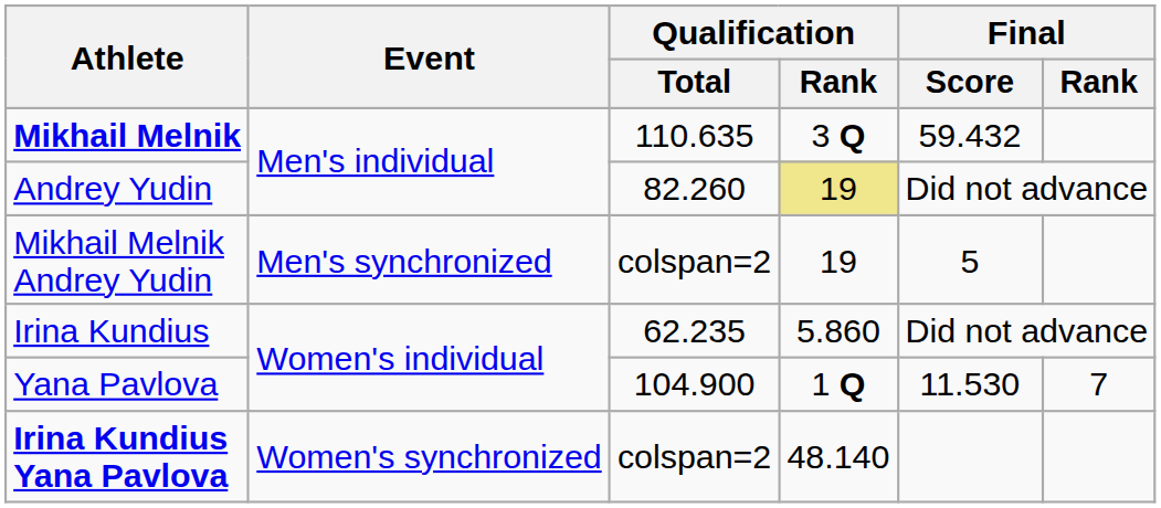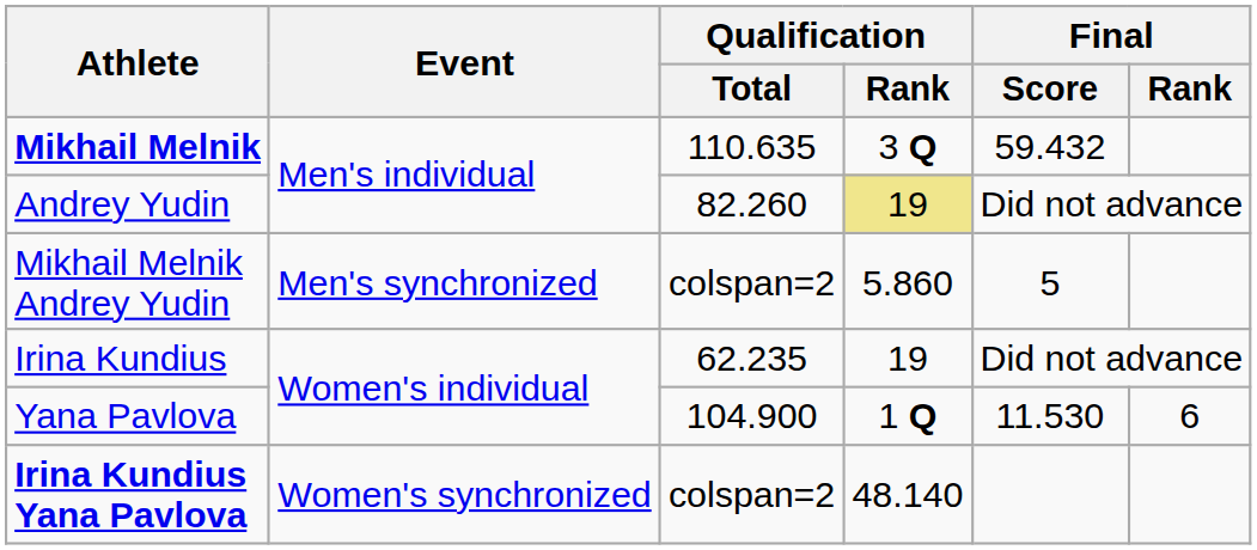Mikhail Melnik Andrey Yudin | Qualification / Rank: 19 -> 5.860
Irina Kundius | Qualification / Rank: 5.860 -> 19
Yana Pavlova | Final / Rank: 7 -> 6
